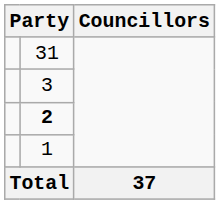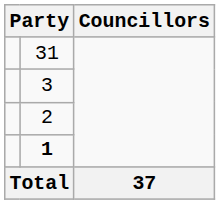2 | column 2: bold -> normal
1 | column 2: normal -> bold
